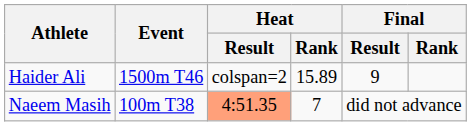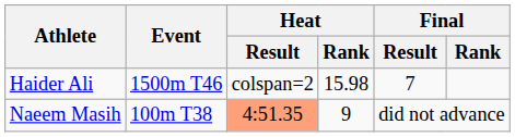Haider Ali | Heat / Rank: 15.89 -> 15.98
Haider Ali | Final / Result: 9 -> 7
Naeem Masih | Heat / Rank: 7 -> 9
